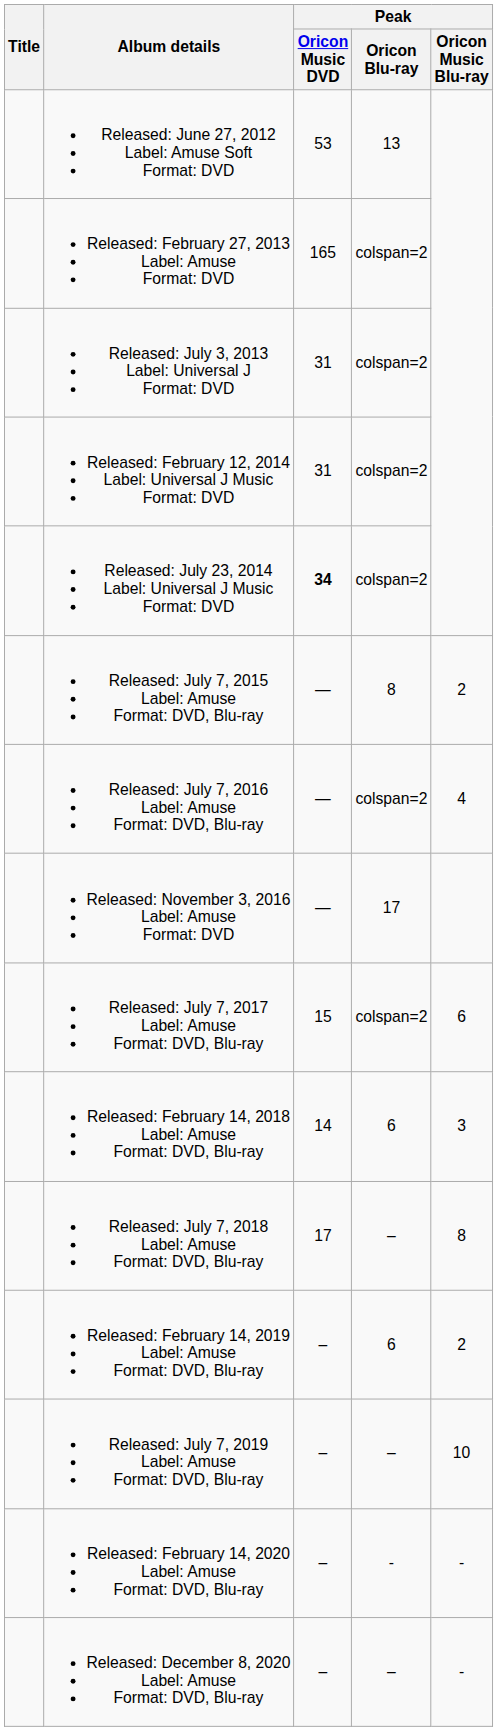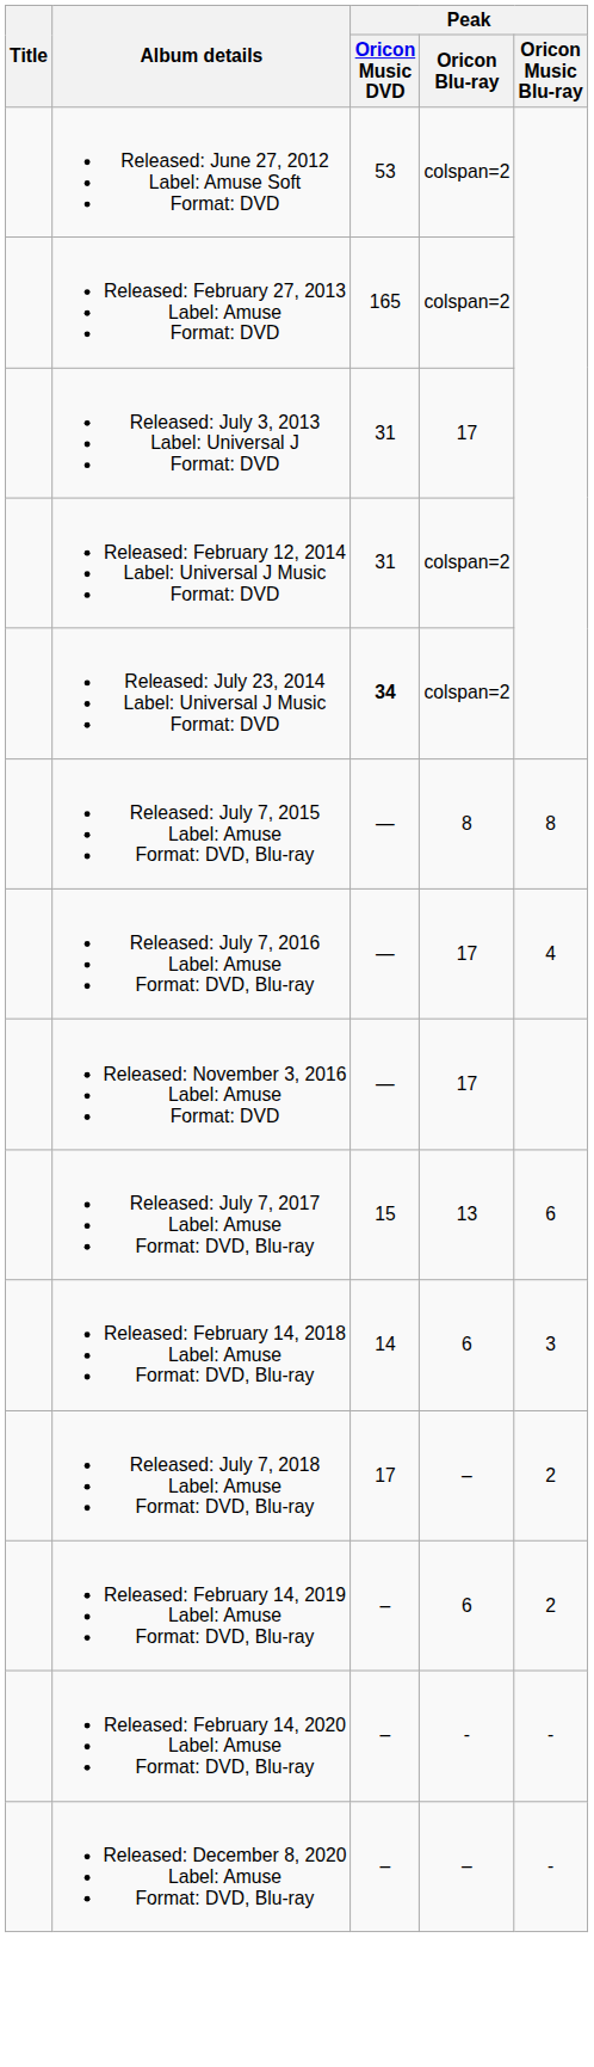Released: June 27, 2012 Label: Amuse Soft Format: DVD | Peak / Oricon Blu-ray: 13 -> colspan=2
Released: July 3, 2013 Label: Universal J Format: DVD | Peak / Oricon Blu-ray: colspan=2 -> 17
Released: July 7, 2015 Label: Amuse Format: DVD, Blu-ray | Peak / Oricon Music Blu-ray: 2 -> 8
Released: July 7, 2016 Label: Amuse Format: DVD, Blu-ray | Peak / Oricon Blu-ray: colspan=2 -> 17
Released: July 7, 2017 Label: Amuse Format: DVD, Blu-ray | Peak / Oricon Blu-ray: colspan=2 -> 13
Released: July 7, 2018 Label: Amuse Format: DVD, Blu-ray | Peak / Oricon Music Blu-ray: 8 -> 2
- row: Released: July 7, 2019 Label: Amuse Format: DVD, Blu-ray | – | – | 10
